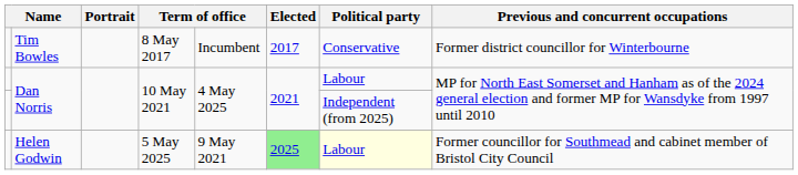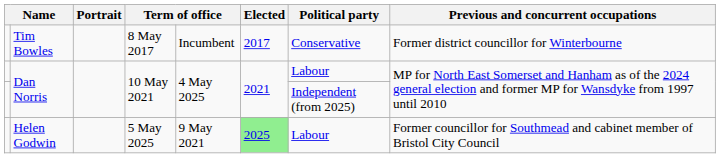Helen Godwin | Political party: lightyellow background -> no background
